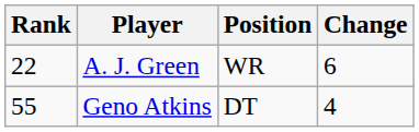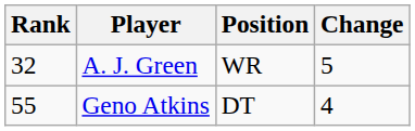A. J. Green | Rank: 22 -> 32
A. J. Green | Change: 6 -> 5
